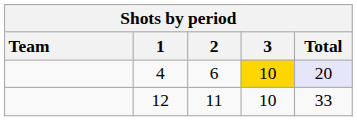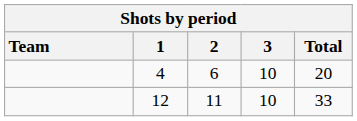4 | 3: gold background -> no background
4 | Total: lavender background -> no background
